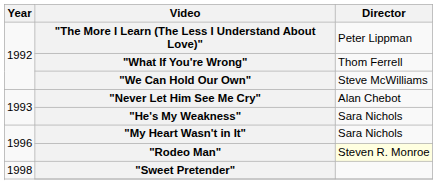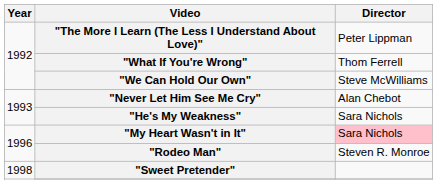"My Heart Wasn't in It" | Director: no background -> pink background
"Rodeo Man" | Director: lightyellow background -> no background
